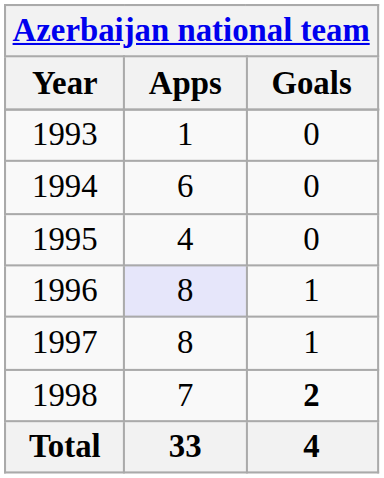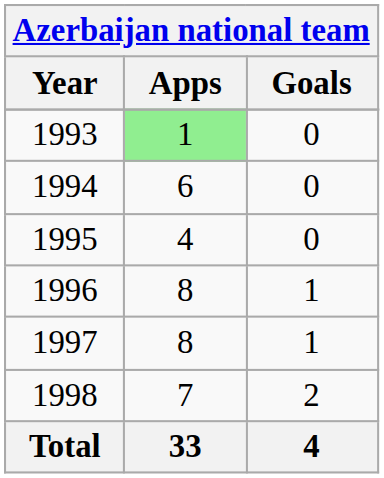1993 | Apps: no background -> lightgreen background
1996 | Apps: lavender background -> no background
1998 | Goals: bold -> normal
